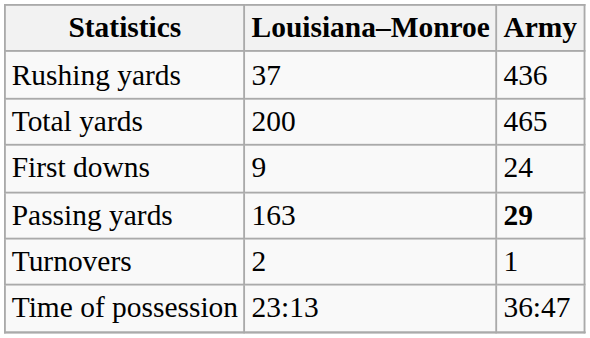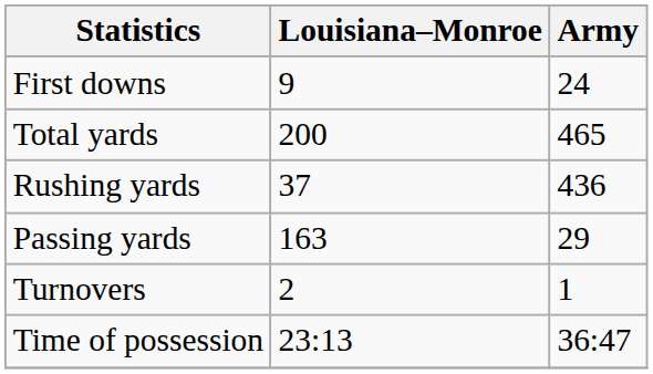rows swapped: First downs <-> Rushing yards
Passing yards | Army: bold -> normal
